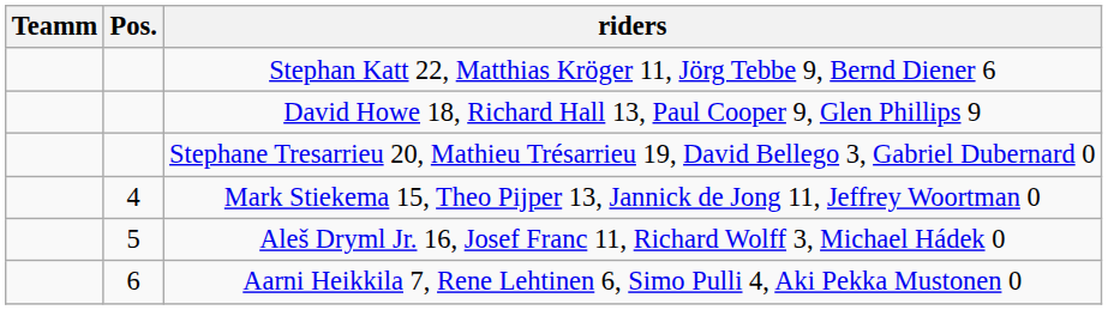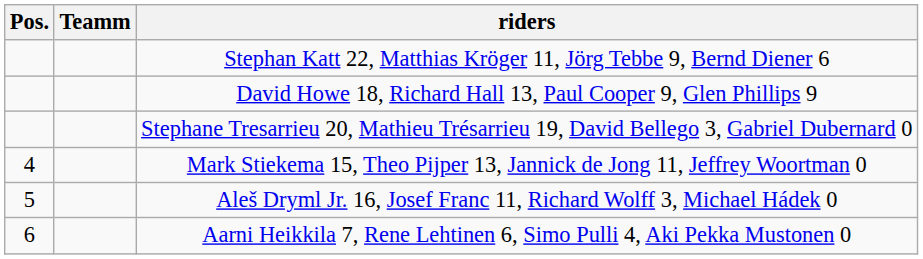columns swapped: Pos. <-> Teamm
